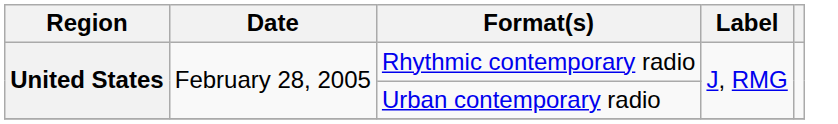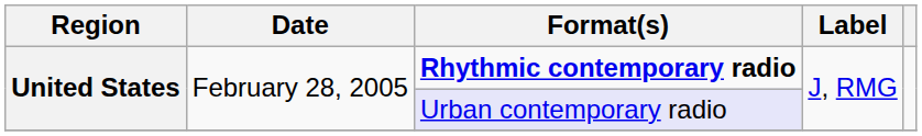Rhythmic contemporary radio | Format(s): normal -> bold
Urban contemporary radio | Format(s): no background -> lavender background
